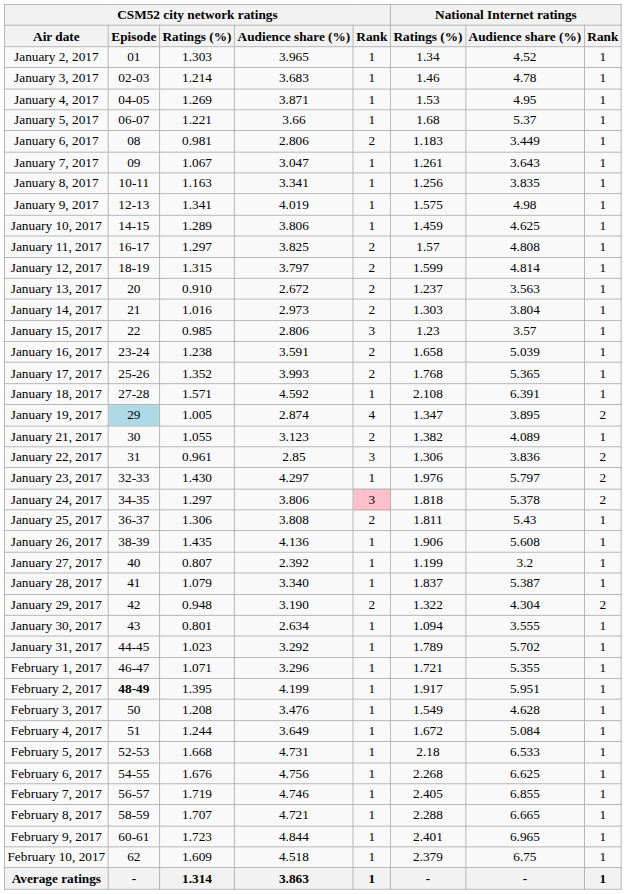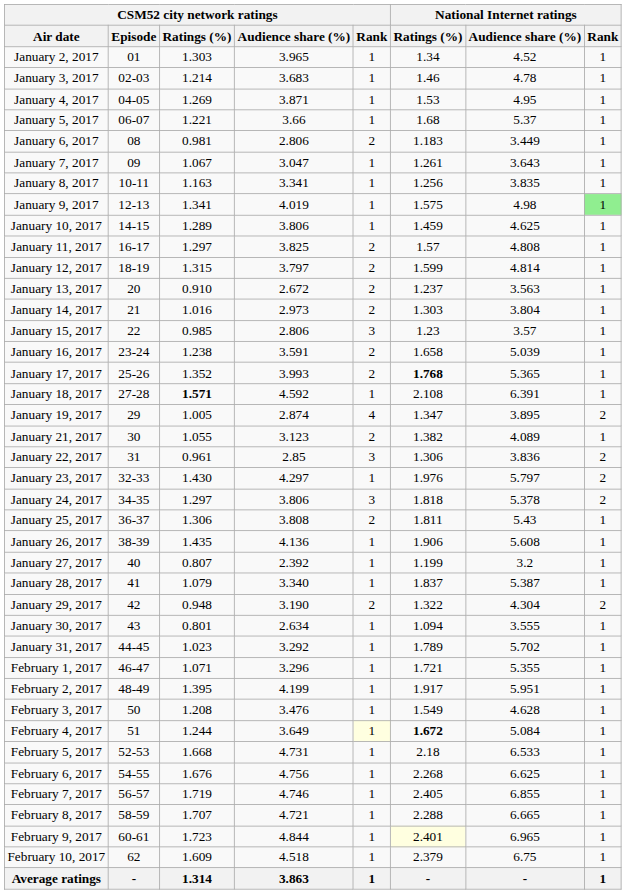January 9, 2017 | National Internet ratings / Rank: no background -> lightgreen background
January 17, 2017 | National Internet ratings / Ratings (%): normal -> bold
January 18, 2017 | CSM52 city network ratings / Ratings (%): normal -> bold
January 19, 2017 | CSM52 city network ratings / Episode: lightblue background -> no background
January 24, 2017 | CSM52 city network ratings / Rank: pink background -> no background
February 2, 2017 | CSM52 city network ratings / Episode: bold -> normal
February 4, 2017 | CSM52 city network ratings / Rank: no background -> lightyellow background
February 4, 2017 | National Internet ratings / Ratings (%): normal -> bold
February 9, 2017 | National Internet ratings / Ratings (%): no background -> lightyellow background
